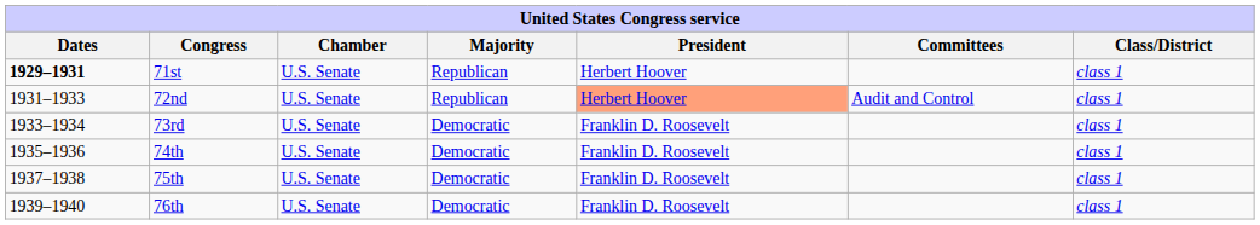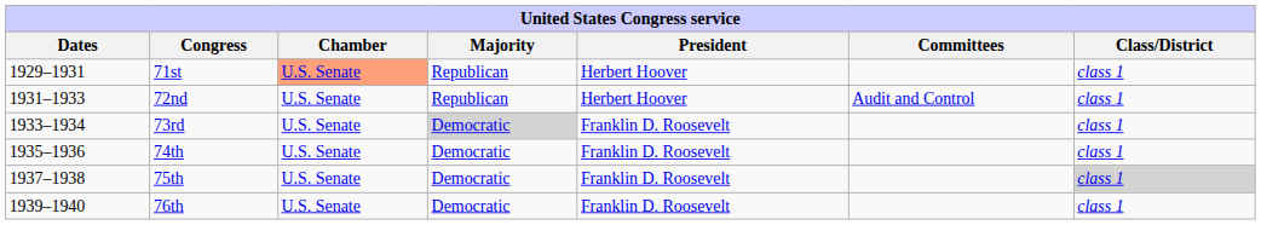71st | Dates: bold -> normal
71st | Chamber: no background -> lightsalmon background
72nd | President: lightsalmon background -> no background
73rd | Majority: no background -> lightgrey background
75th | Class/District: no background -> lightgrey background
